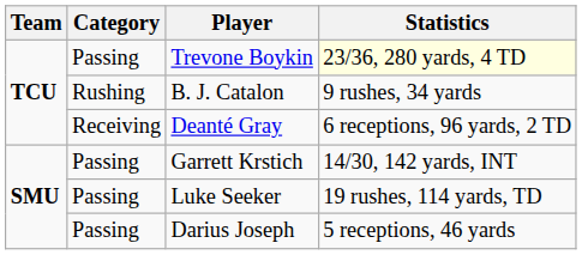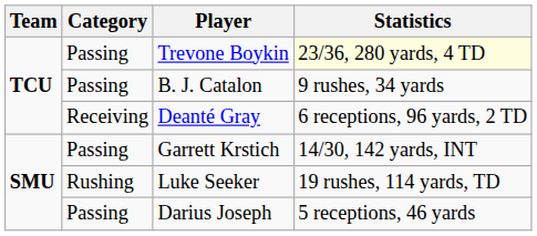B. J. Catalon | Category: Rushing -> Passing
Luke Seeker | Category: Passing -> Rushing
